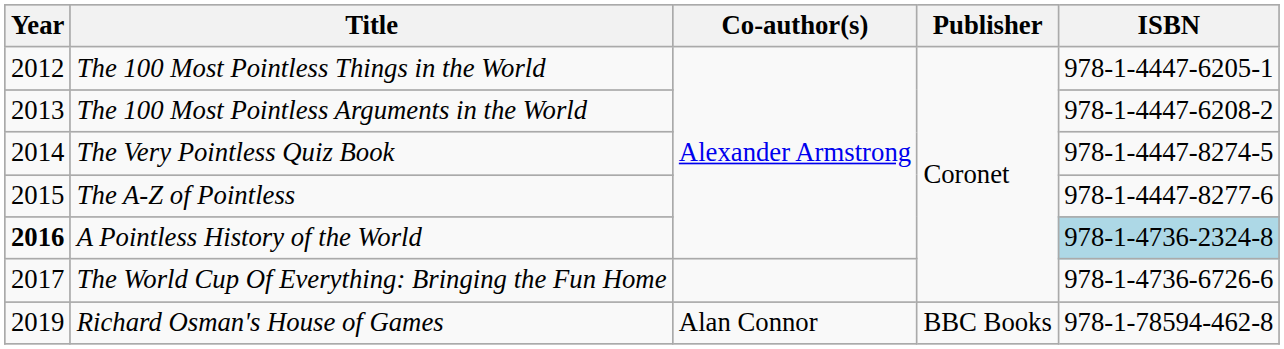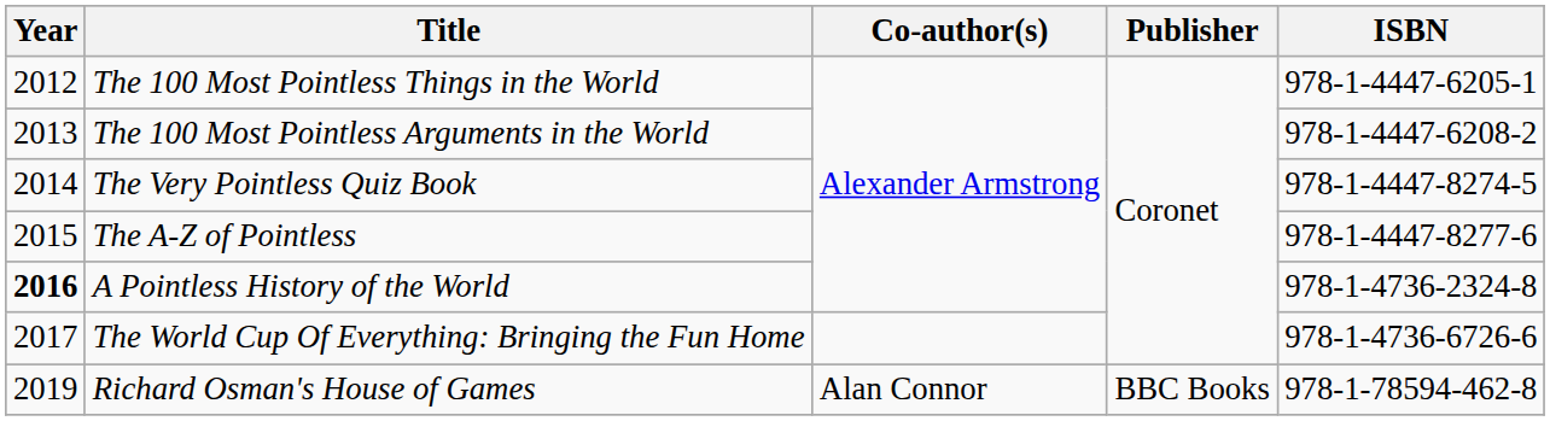A Pointless History of the World | ISBN: lightblue background -> no background
